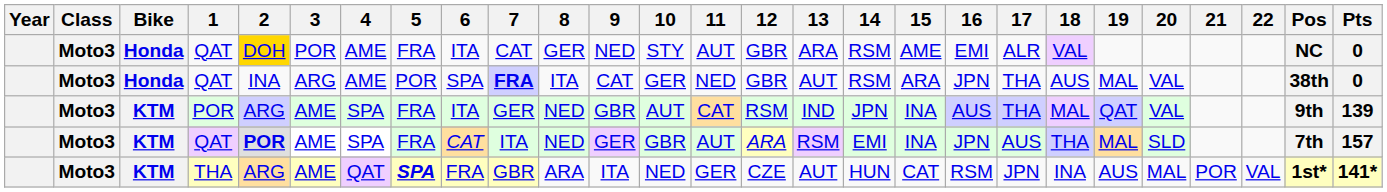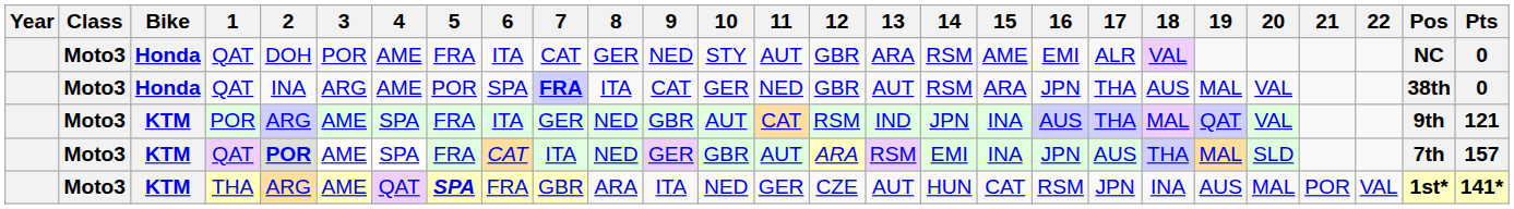row 2 | 2: gold background -> no background
row 4 | Pts: 139 -> 121
